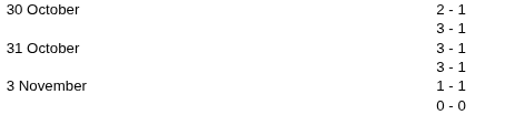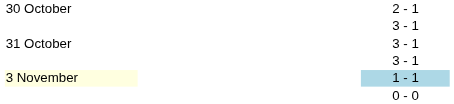3 November | column 1: no background -> lightyellow background
3 November | column 2: no background -> lightblue background
